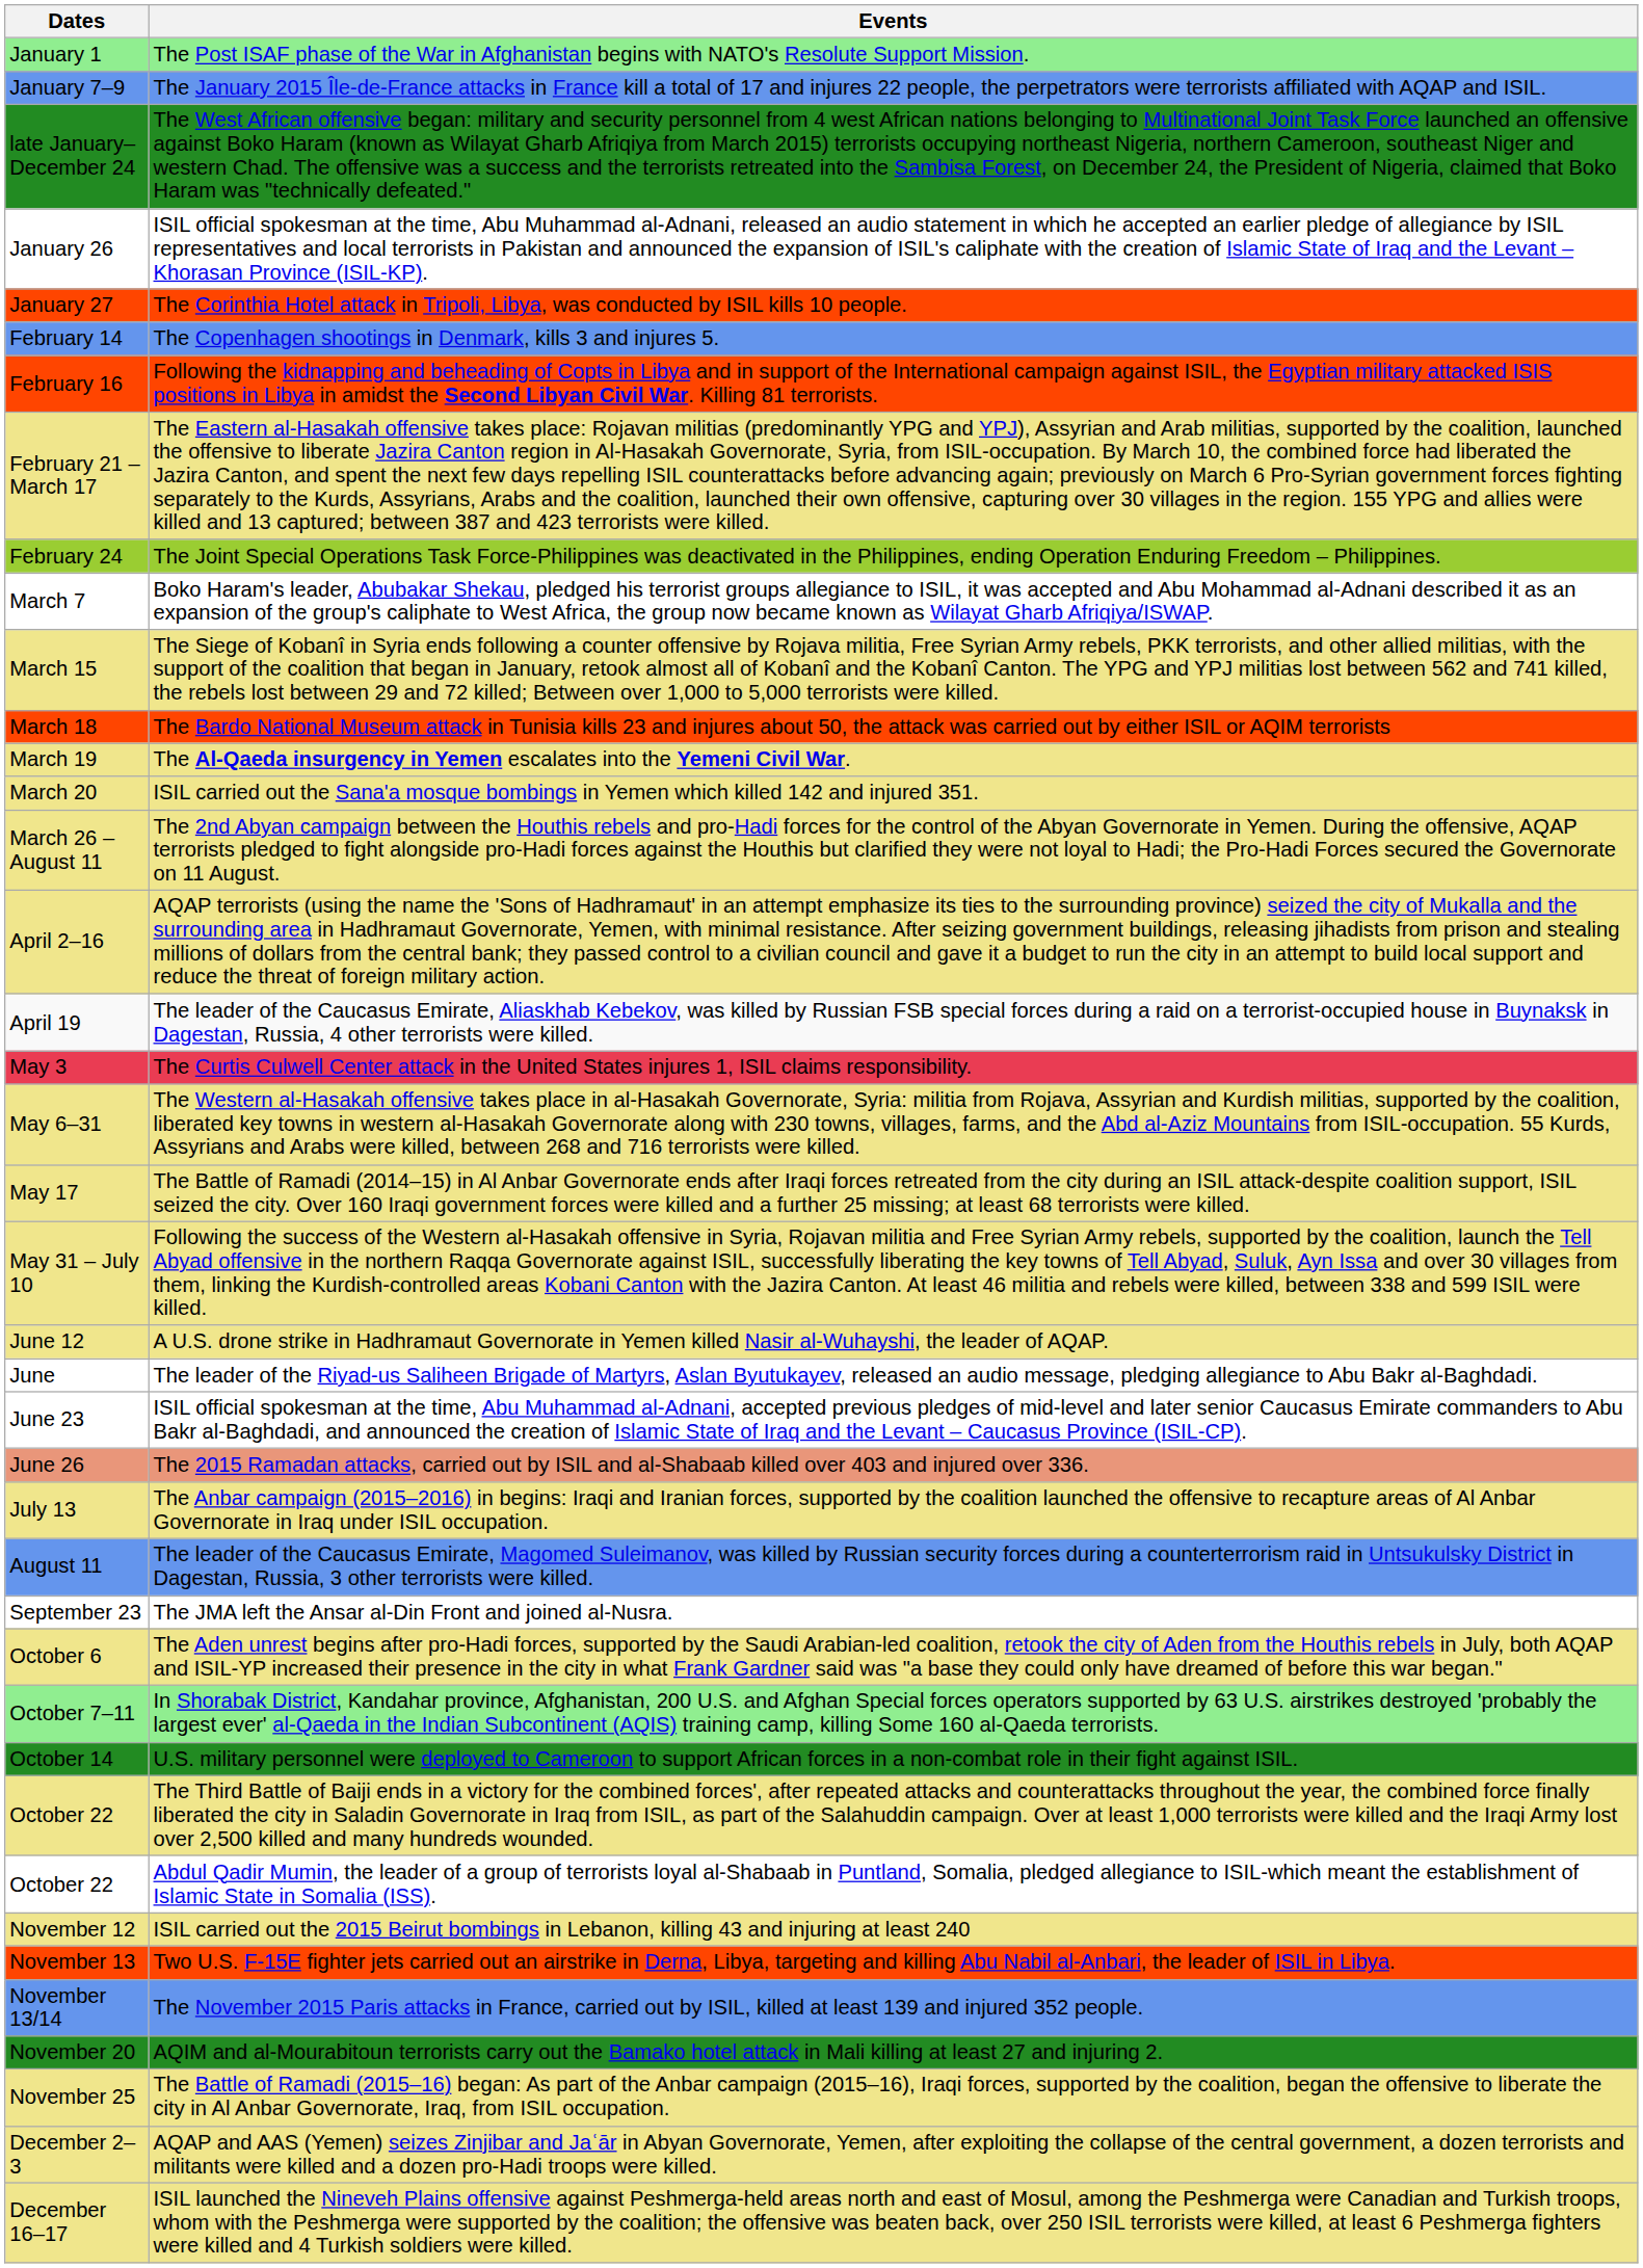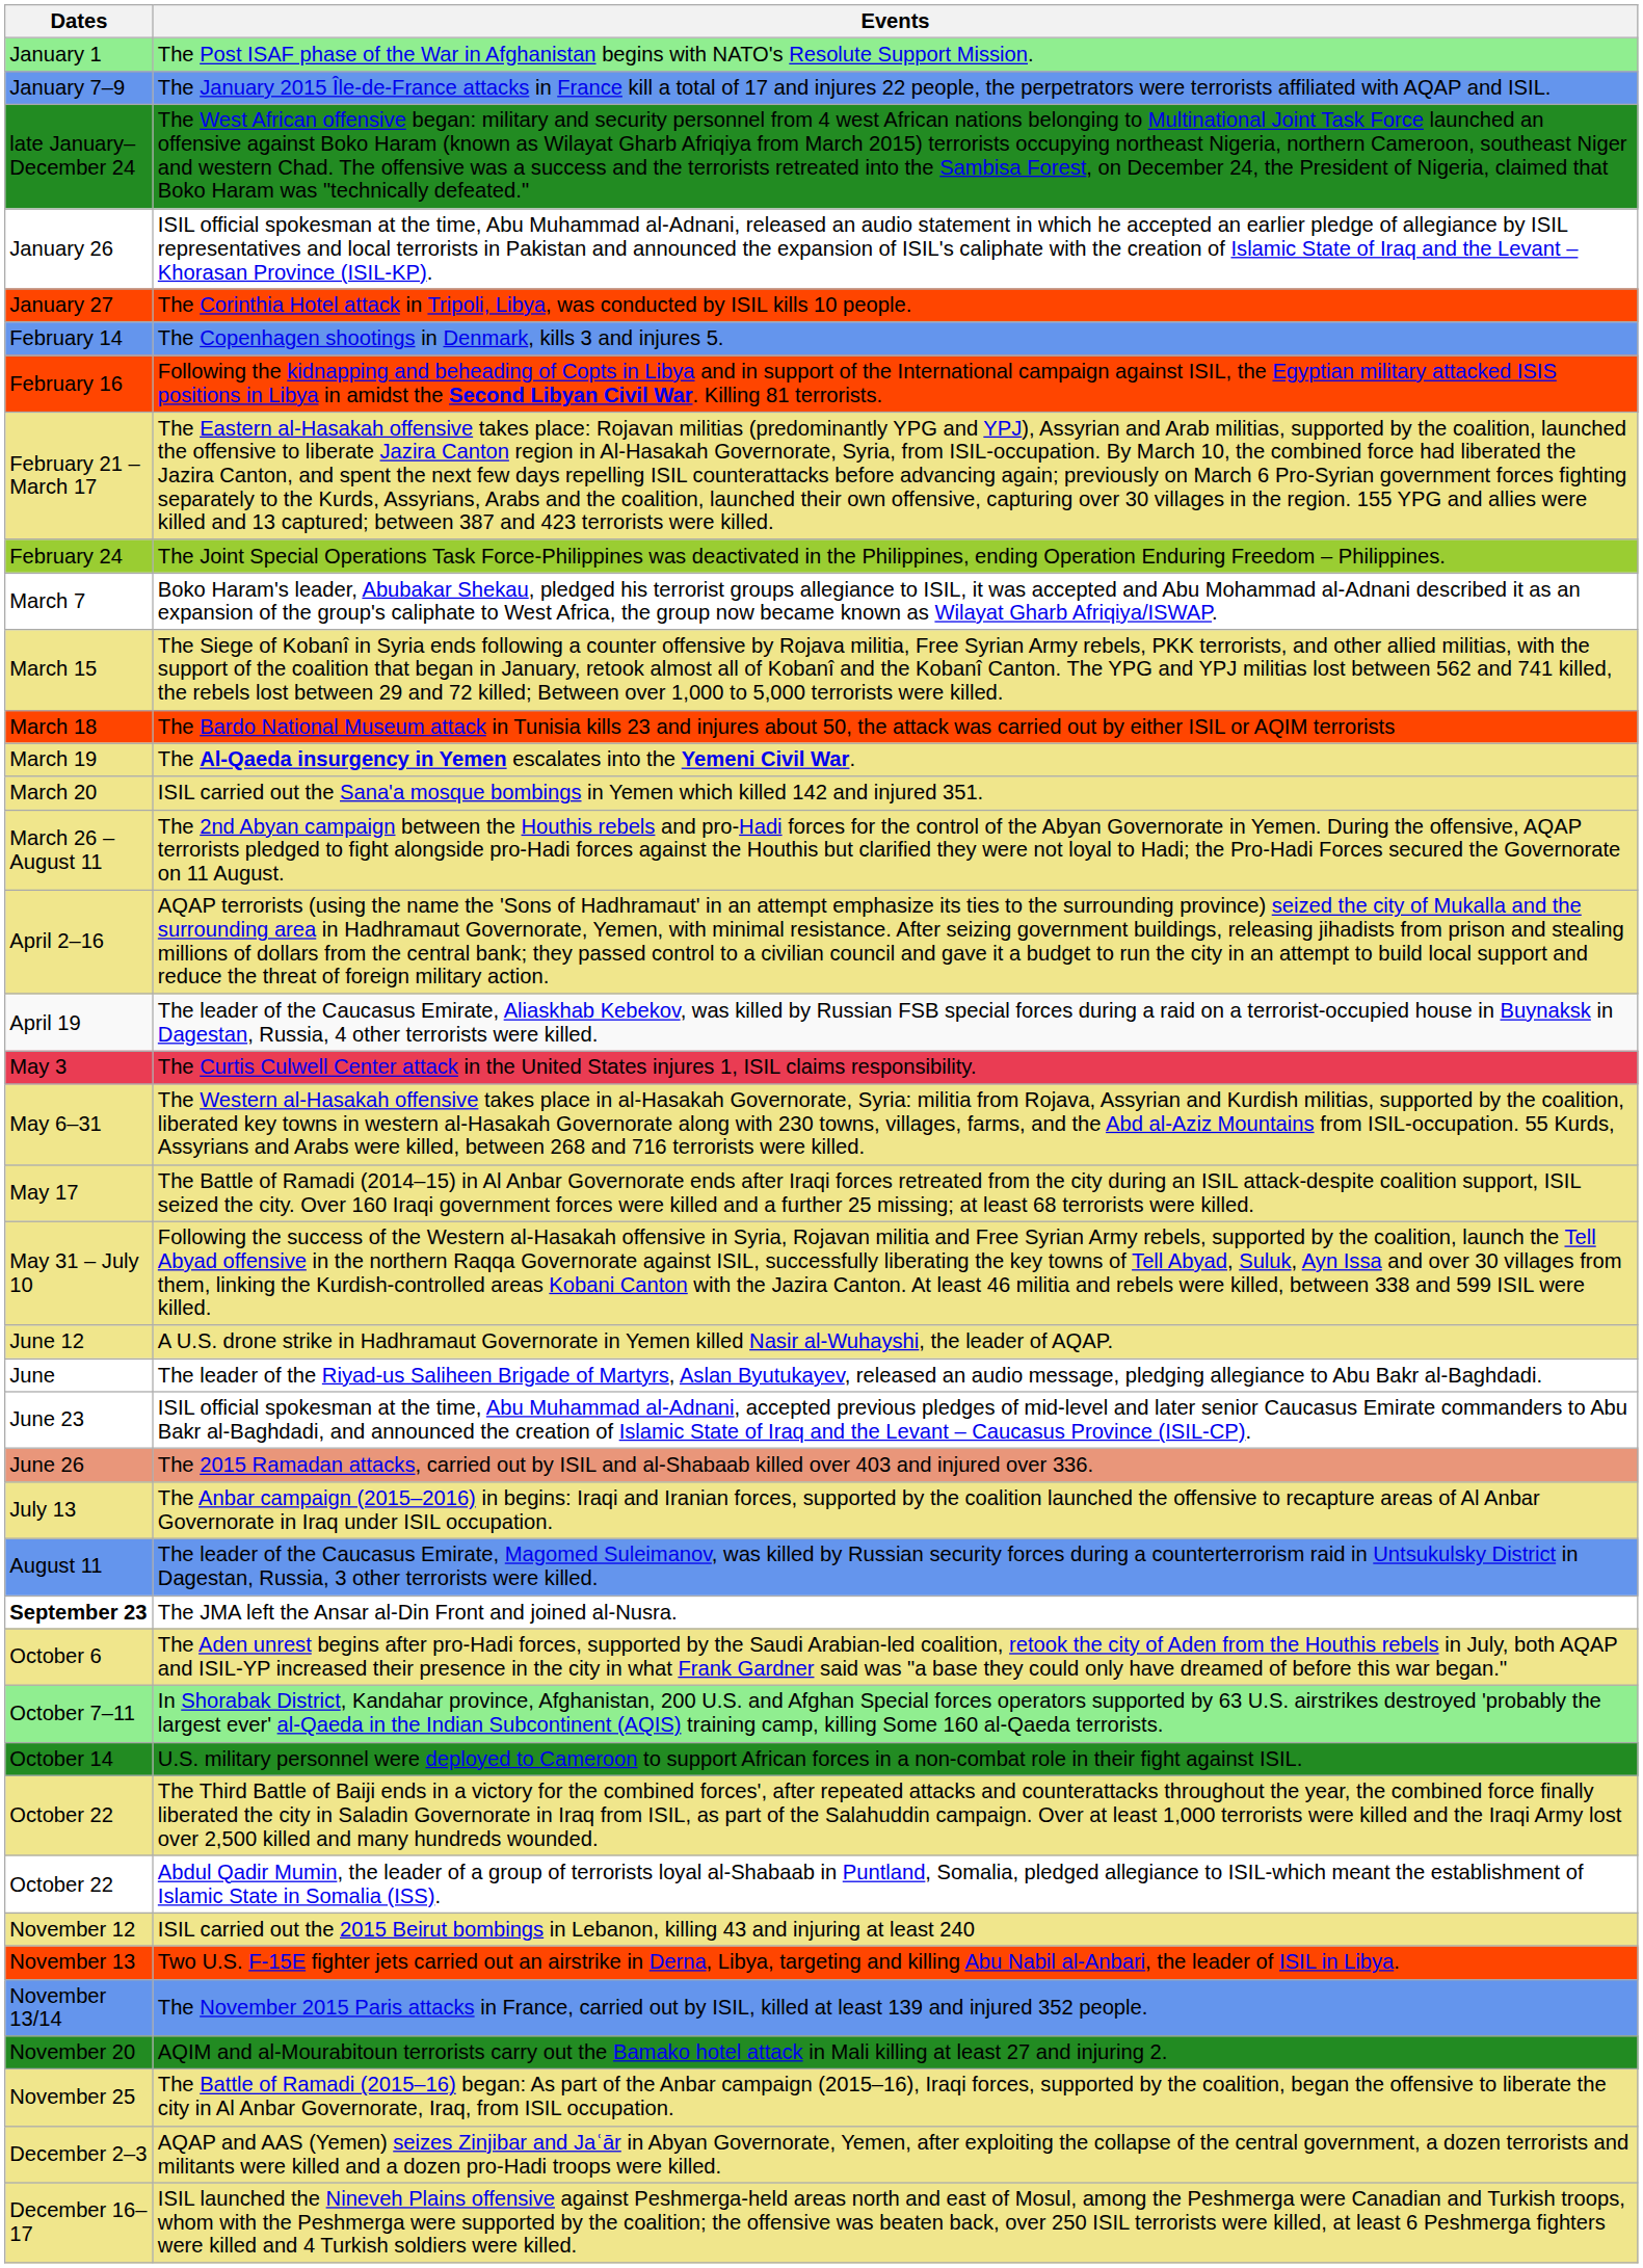The JMA left the Ansar al-Din Front and joined al-Nusra. | Dates: normal -> bold
